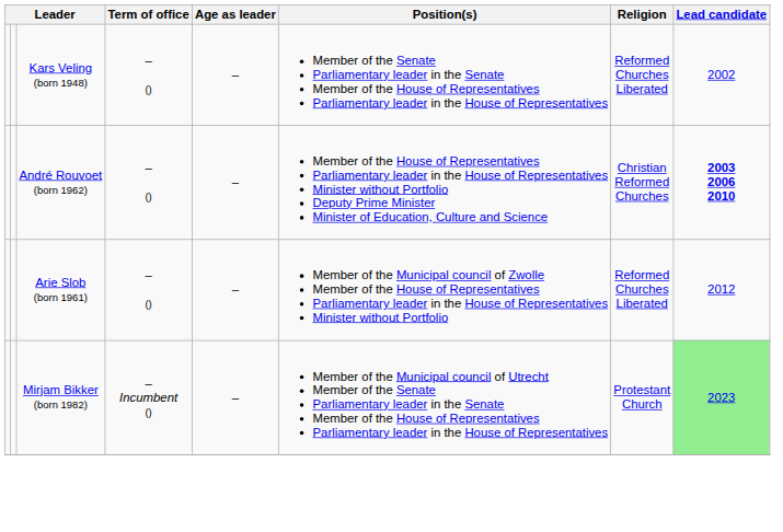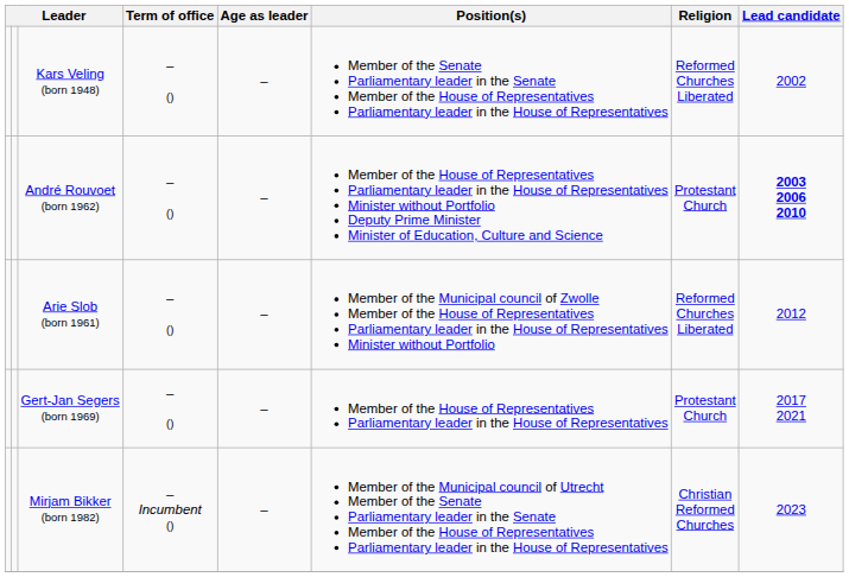André Rouvoet (born 1962) | Religion: Christian Reformed Churches -> Protestant Church
+ row: Gert-Jan Segers (born 1969) | – () | – | Member of the House of Representatives Parliamentary leader in the House of Representatives | Protestant Church | 2017 2021
Mirjam Bikker (born 1982) | Religion: Protestant Church -> Christian Reformed Churches
Mirjam Bikker (born 1982) | Lead candidate: lightgreen background -> no background
